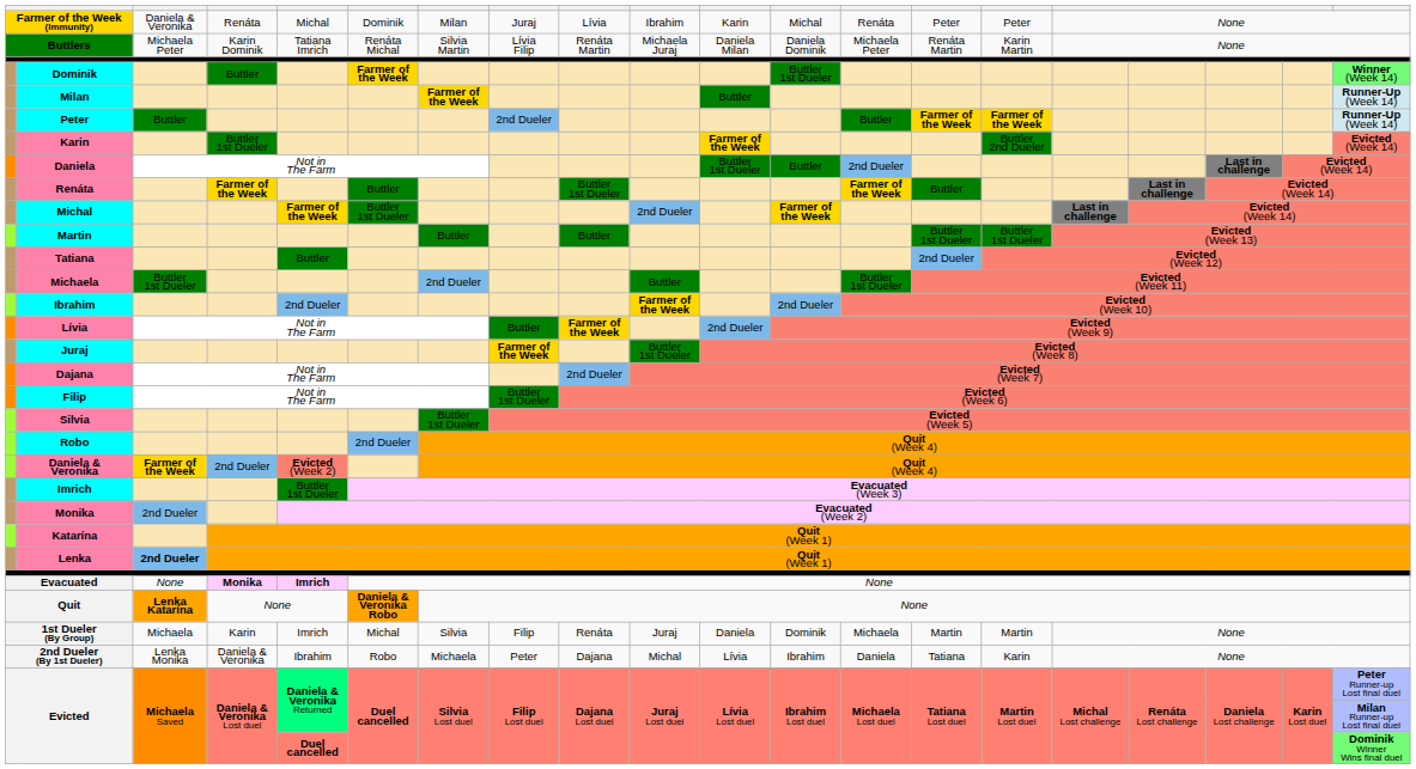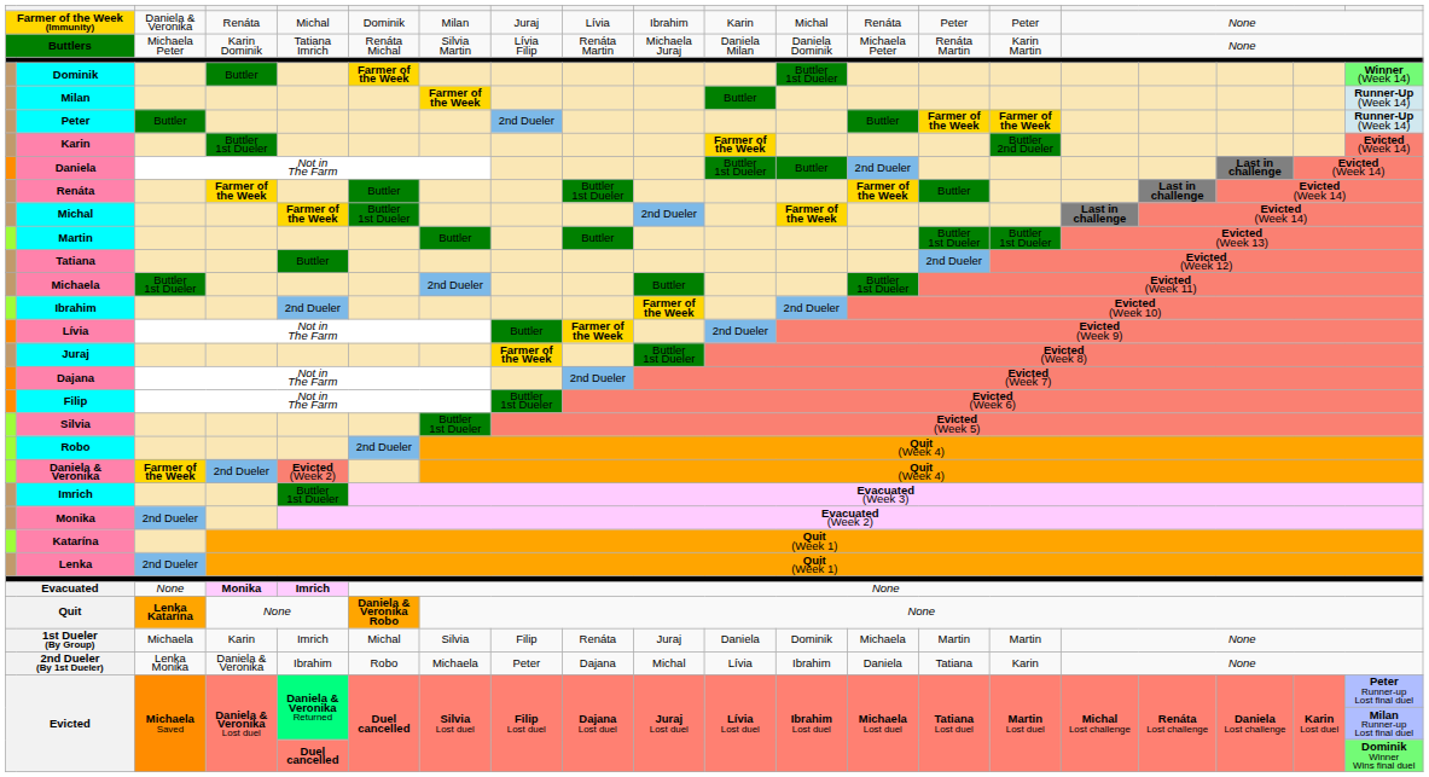Lenka | column 3: bold -> normal
